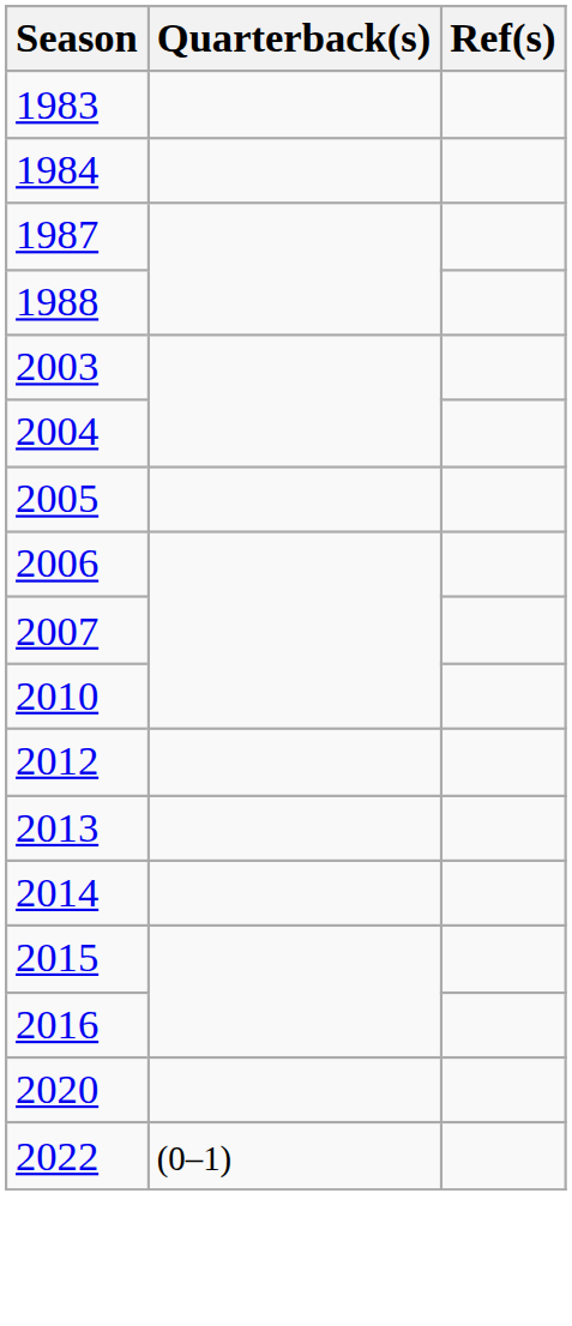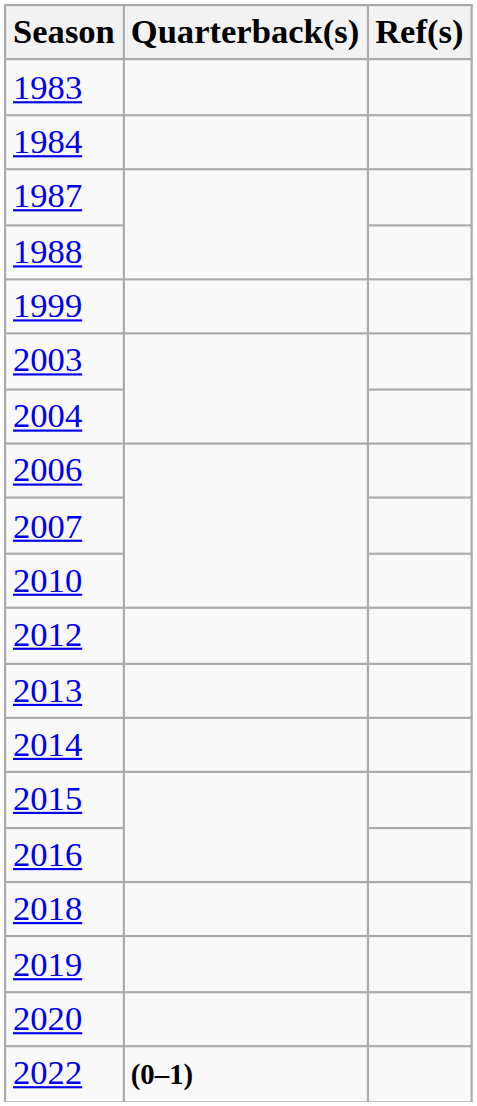+ row: 1999
- row: 2005
+ row: 2018
+ row: 2019
2022 | Quarterback(s): normal -> bold
